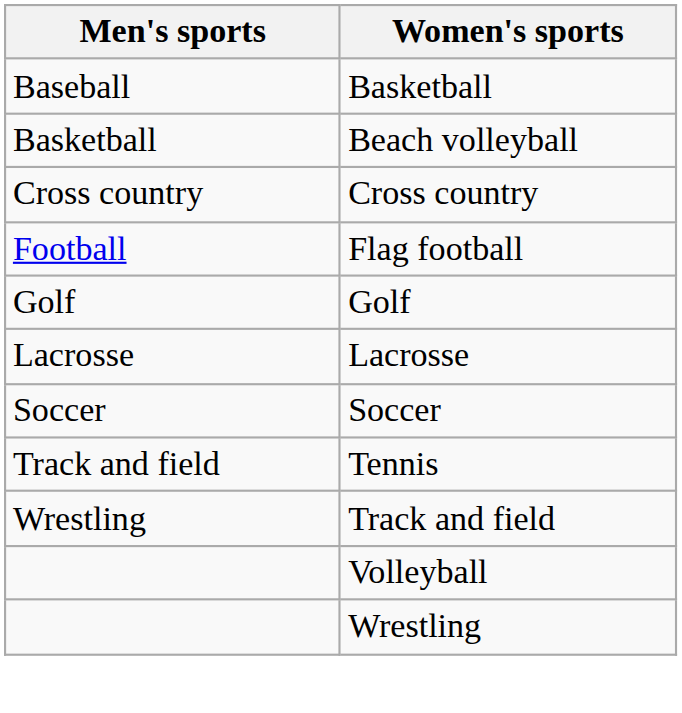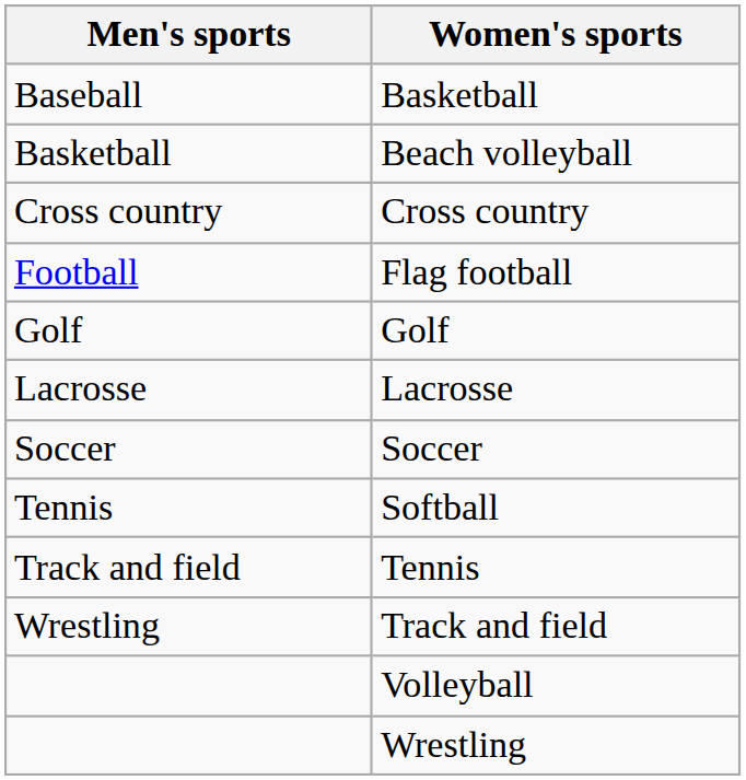+ row: Tennis | Softball
